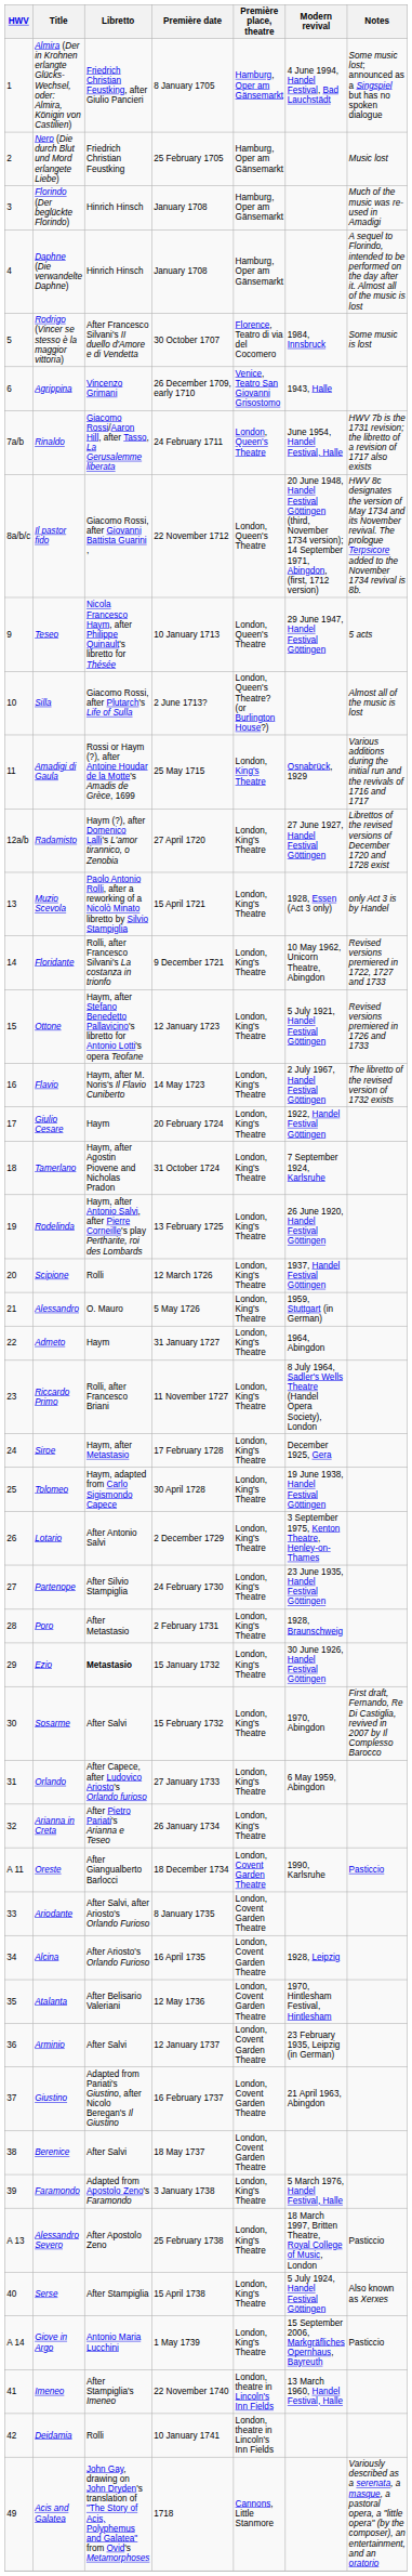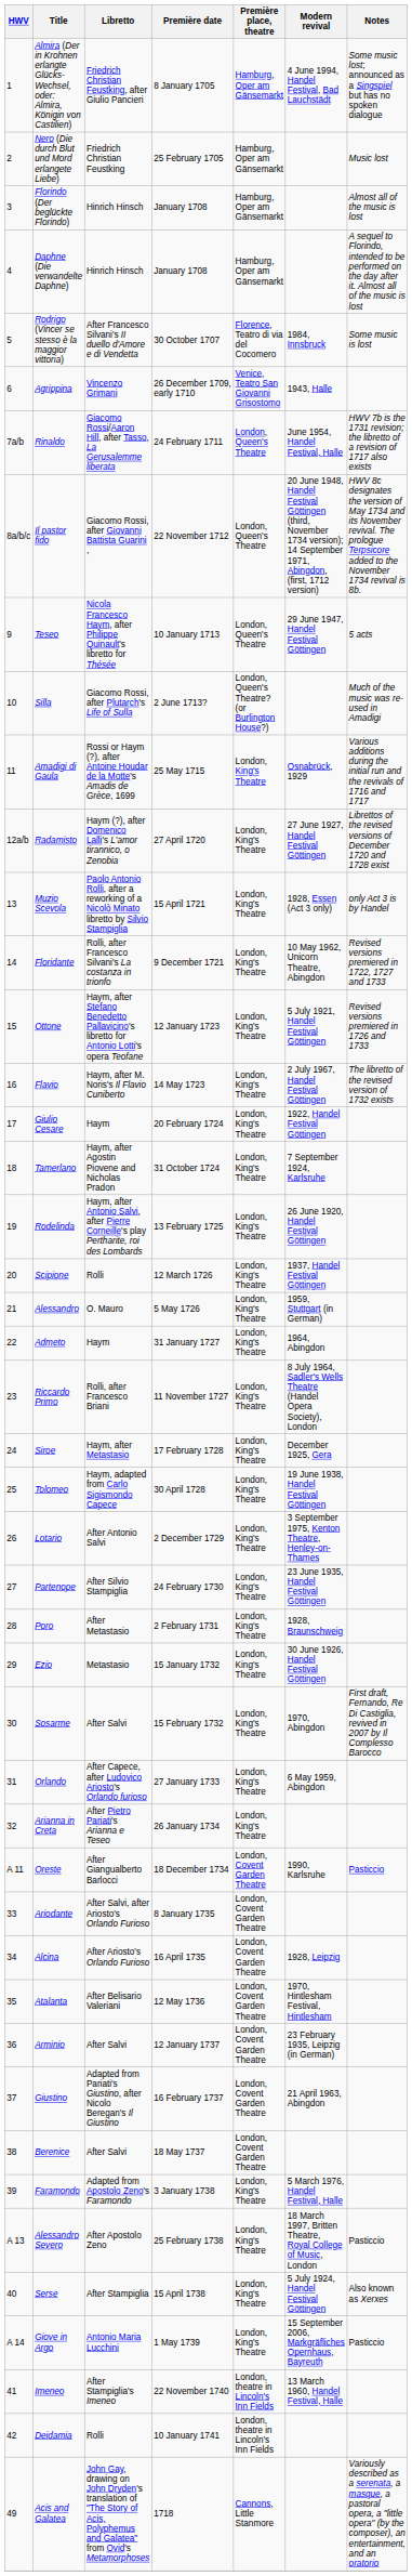Florindo (Der beglückte Florindo) | Notes: Much of the music was re-used in Amadigi -> Almost all of the music is lost
Silla | Notes: Almost all of the music is lost -> Much of the music was re-used in Amadigi
Ezio | Libretto: bold -> normal
